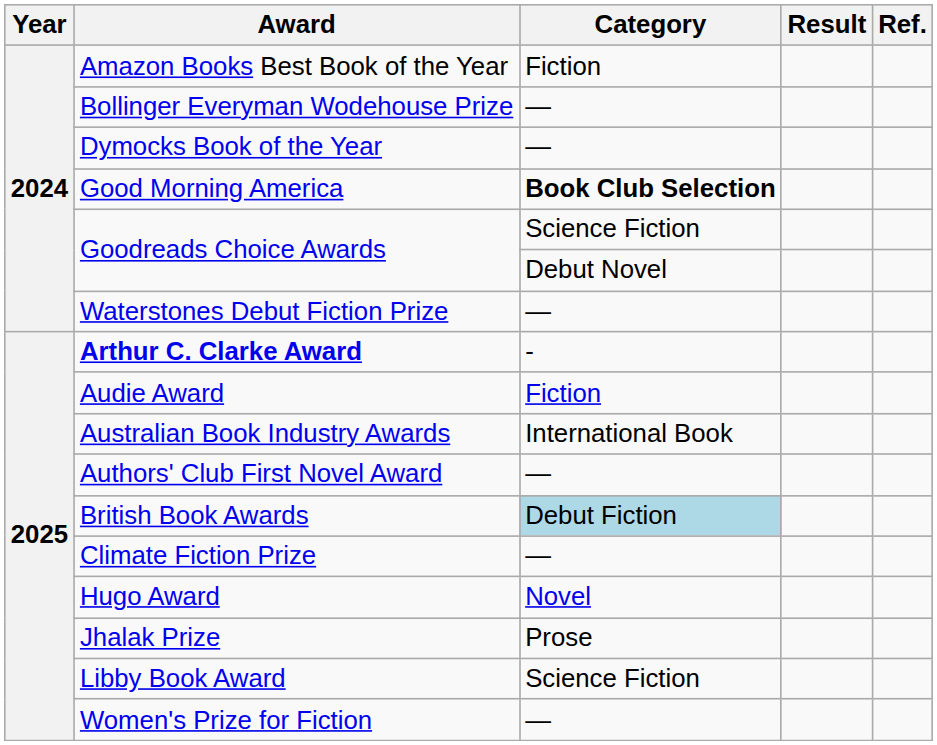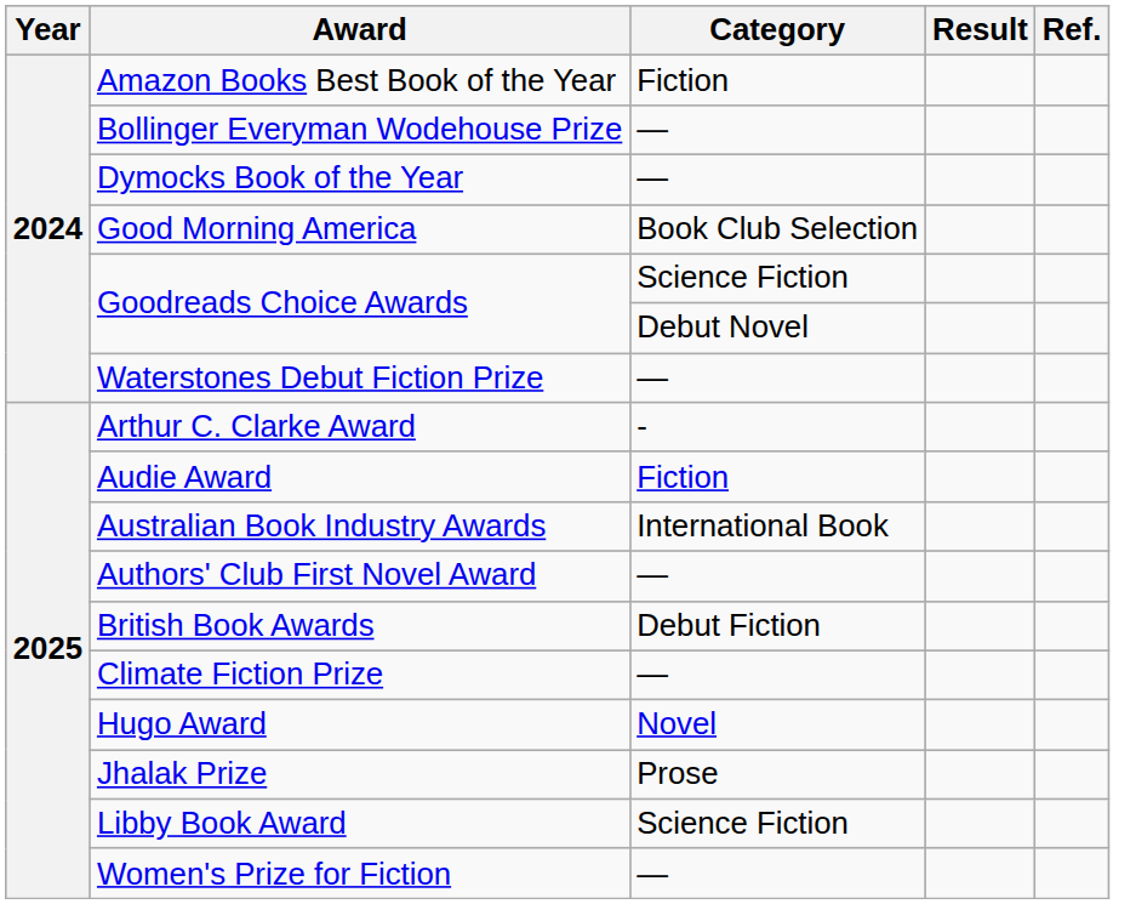Good Morning America | Category: bold -> normal
Arthur C. Clarke Award | Award: bold -> normal
British Book Awards | Category: lightblue background -> no background
